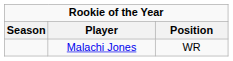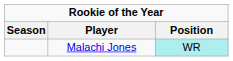Malachi Jones | Position: no background -> paleturquoise background
